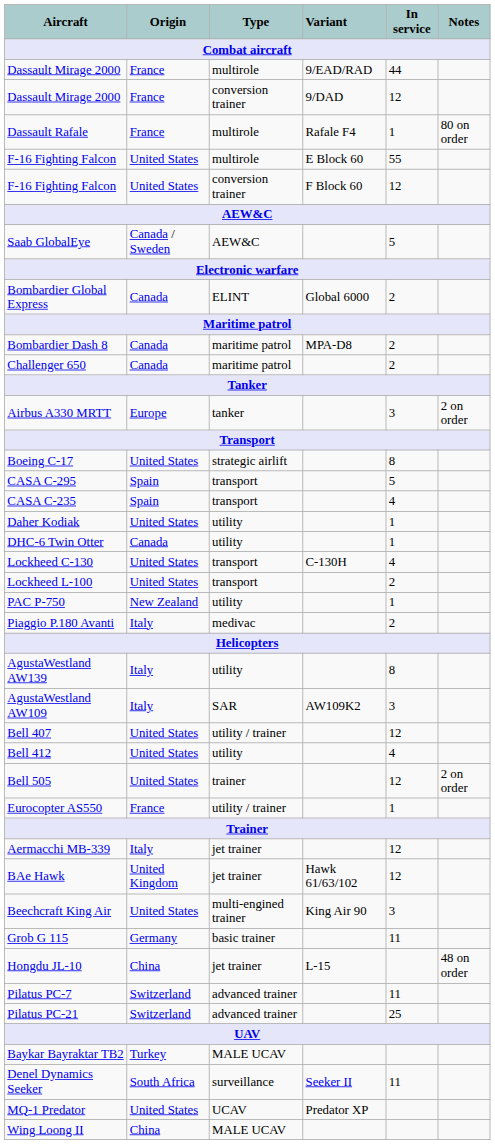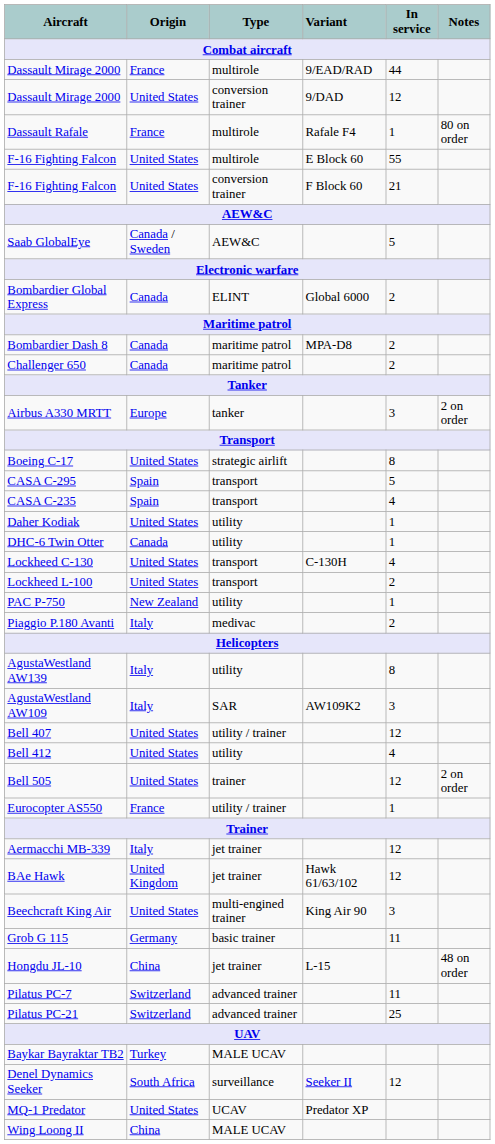Dassault Mirage 2000 / conversion trainer | Origin / Combat aircraft: France -> United States
F-16 Fighting Falcon / conversion trainer | In service / Combat aircraft: 12 -> 21
Denel Dynamics Seeker | In service / Combat aircraft: 11 -> 12
